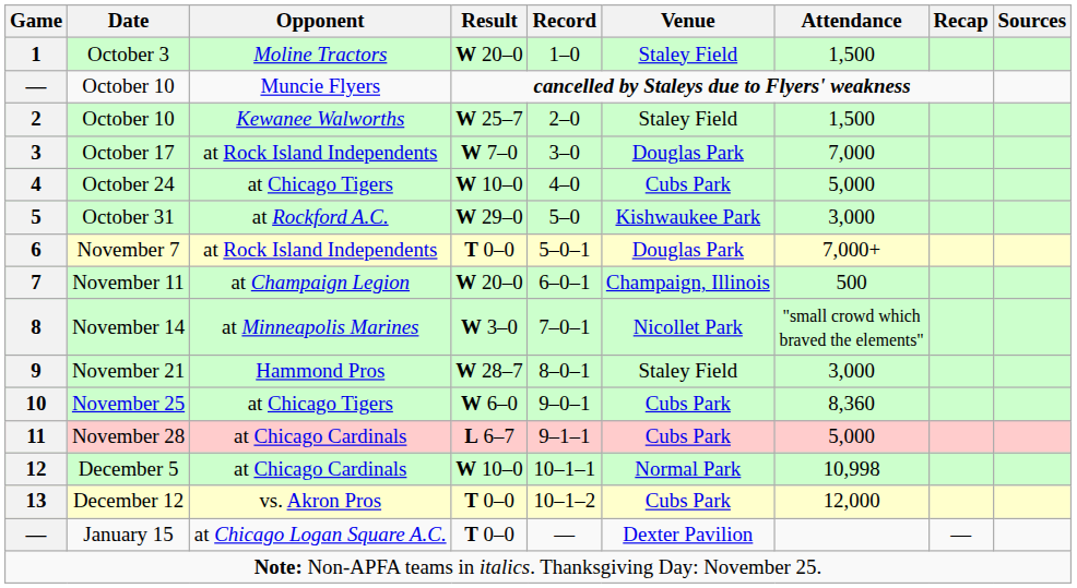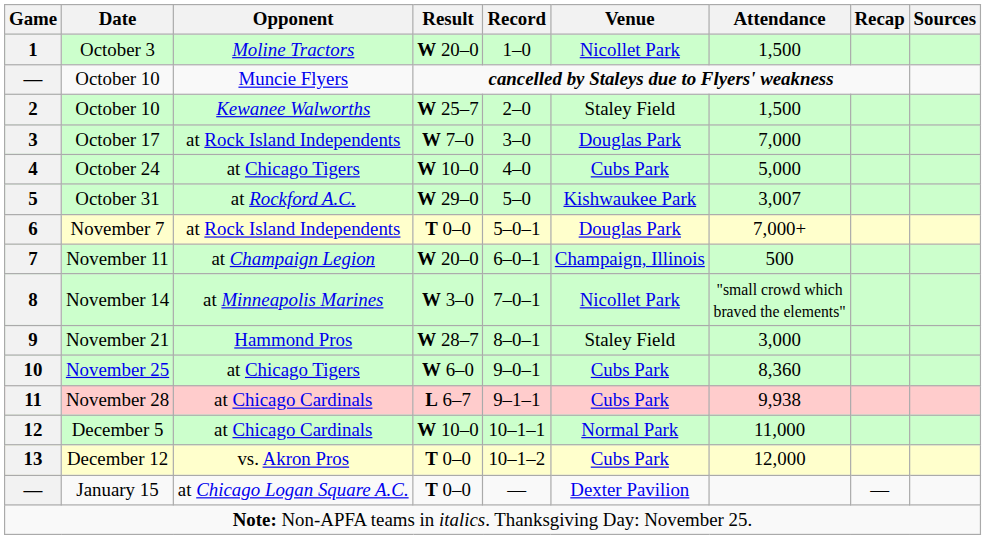1 | Venue: Staley Field -> Nicollet Park
5 | Attendance: 3,000 -> 3,007
11 | Attendance: 5,000 -> 9,938
12 | Attendance: 10,998 -> 11,000
